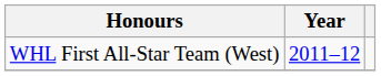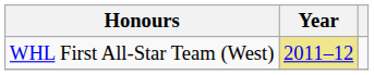row 2 | Year: no background -> khaki background
